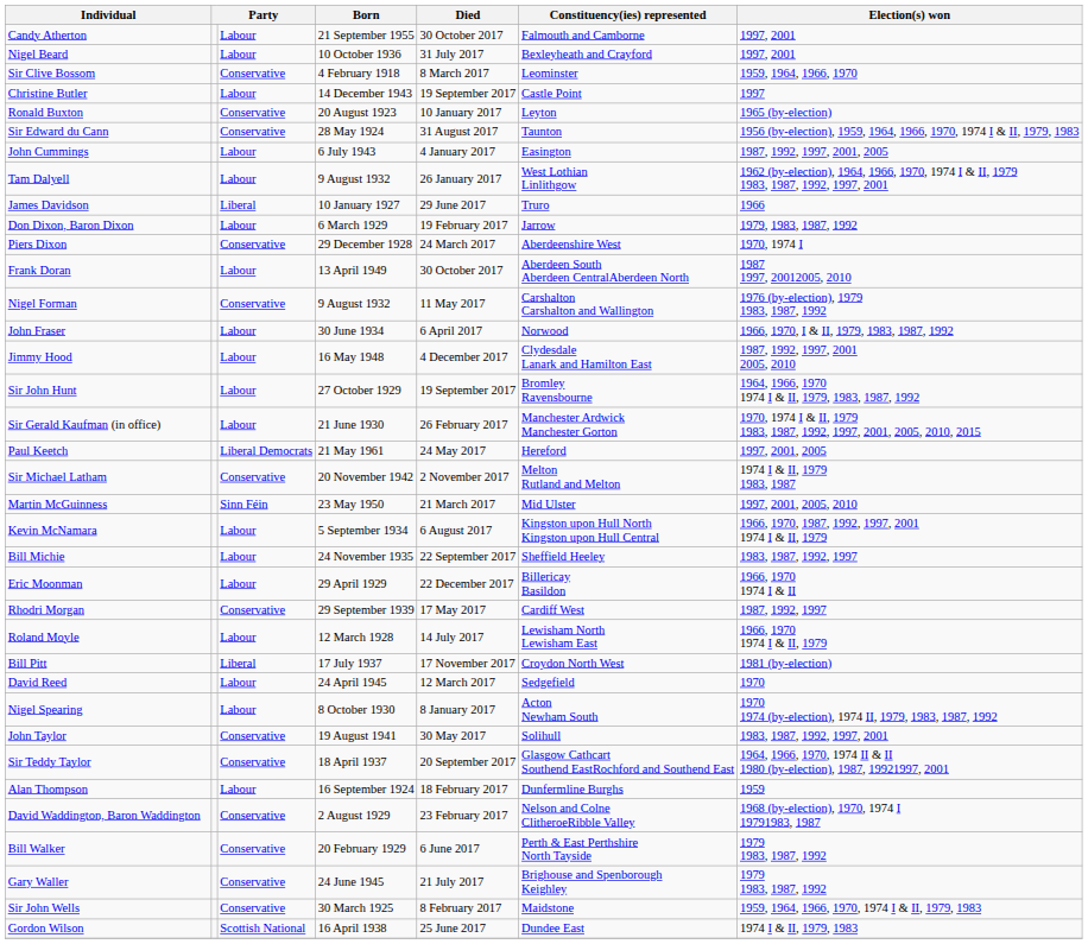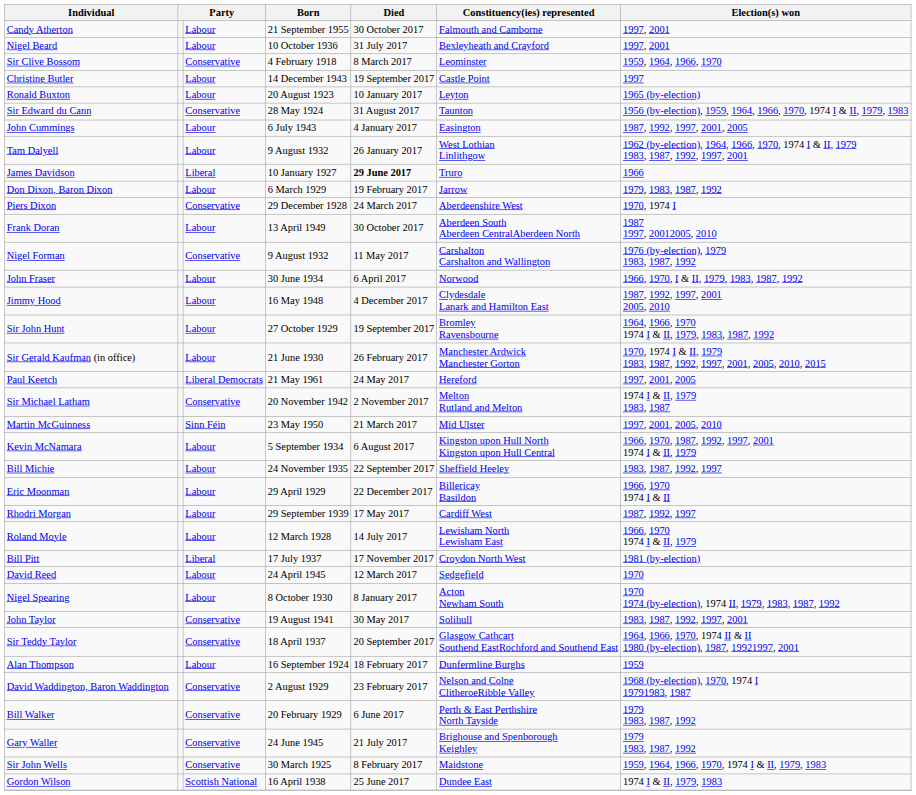Ronald Buxton | column 3: Conservative -> Labour
James Davidson | Died: normal -> bold
Rhodri Morgan | column 3: Conservative -> Labour
